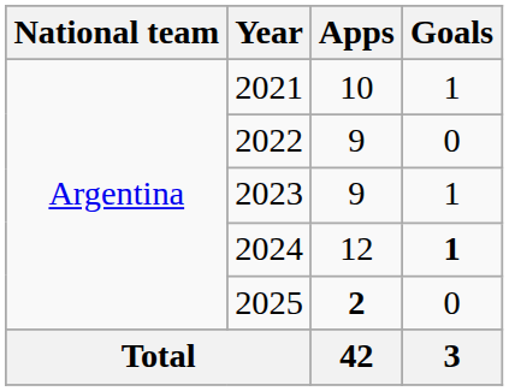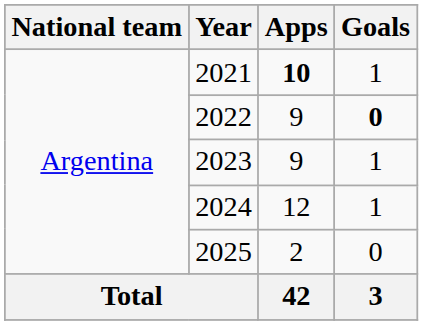2021 | Apps: normal -> bold
2022 | Goals: normal -> bold
2024 | Goals: bold -> normal
2025 | Apps: bold -> normal
